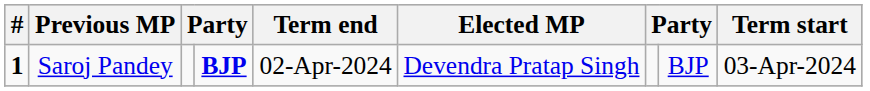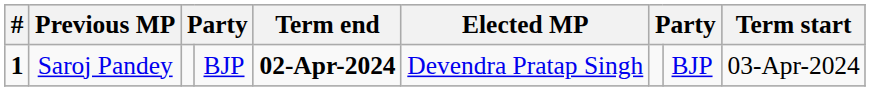Saroj Pandey | column 4: bold -> normal
Saroj Pandey | Term end: normal -> bold
